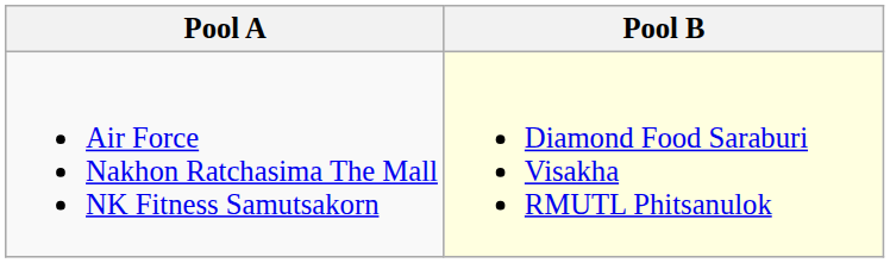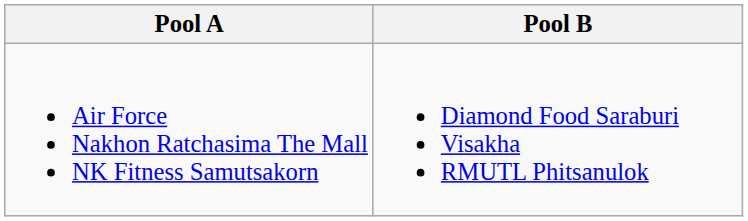Air Force Nakhon Ratchasima The Mall NK Fitness Samutsakorn | Pool B: lightyellow background -> no background
